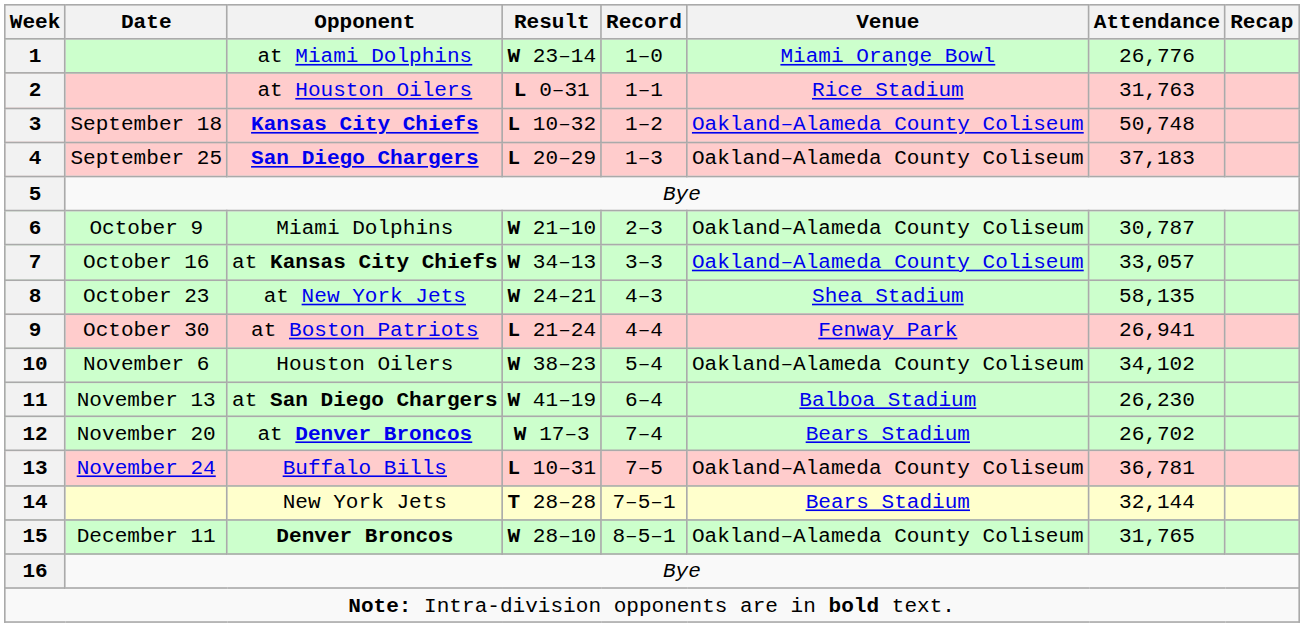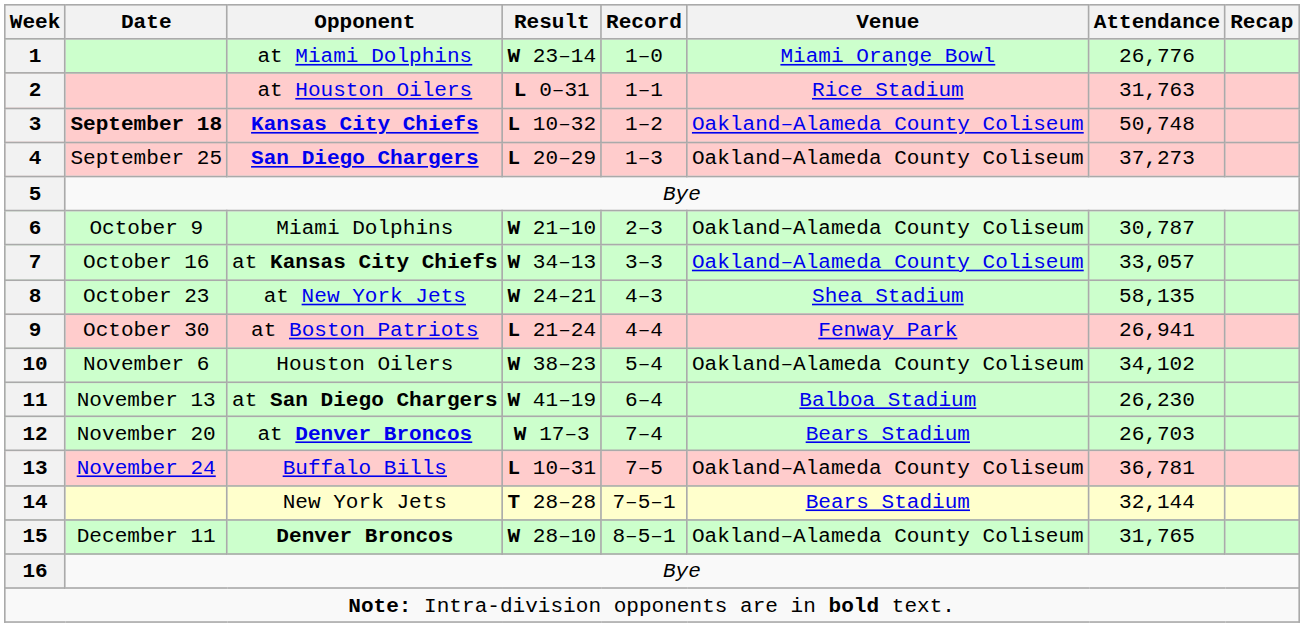3 | Date: normal -> bold
4 | Attendance: 37,183 -> 37,273
12 | Attendance: 26,702 -> 26,703
